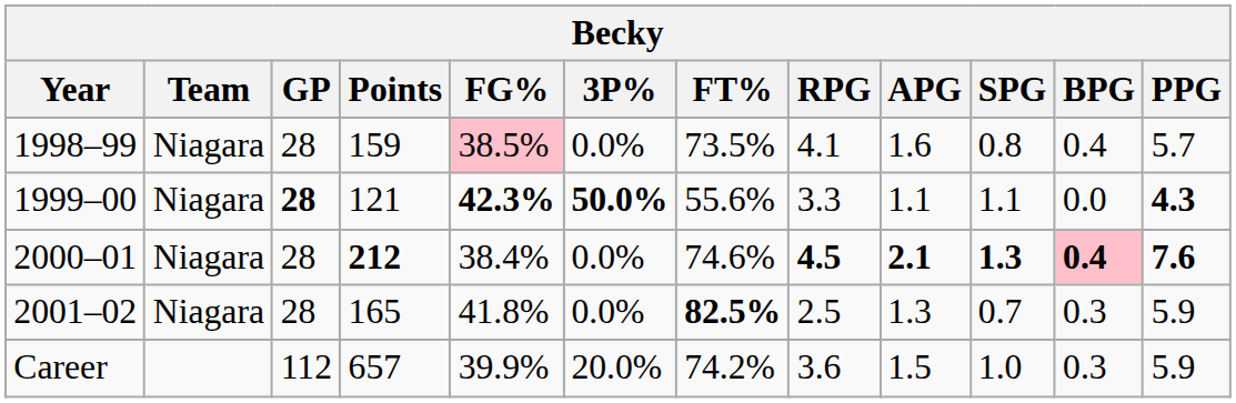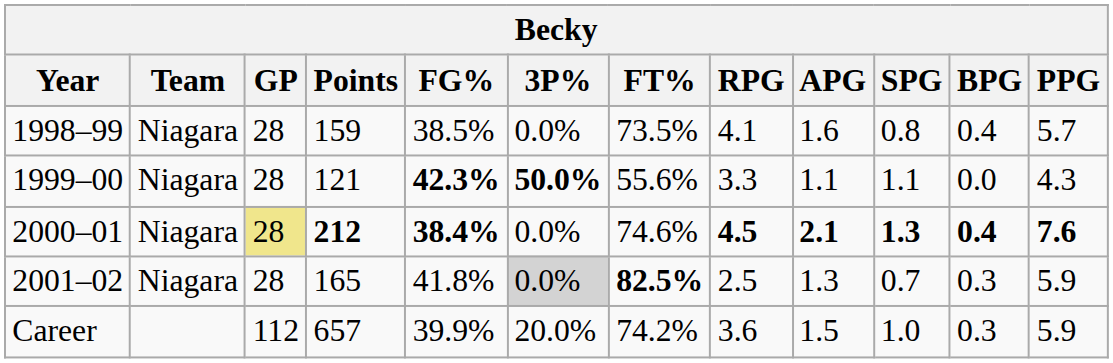1998–99 | FG%: pink background -> no background
1999–00 | GP: bold -> normal
1999–00 | PPG: bold -> normal
2000–01 | GP: no background -> khaki background
2000–01 | FG%: normal -> bold
2000–01 | BPG: pink background -> no background
2001–02 | 3P%: no background -> lightgrey background
